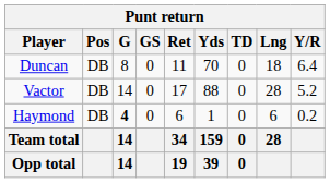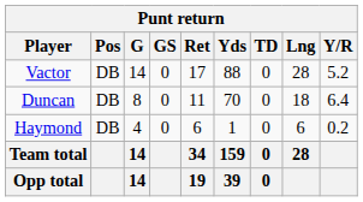rows swapped: Vactor <-> Duncan
Haymond | G: bold -> normal
